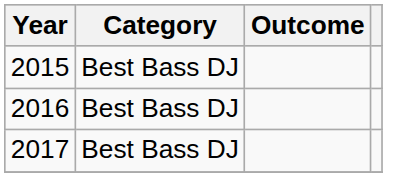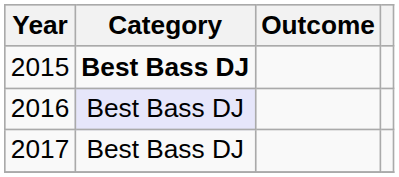2015 | Category: normal -> bold
2016 | Category: no background -> lavender background
